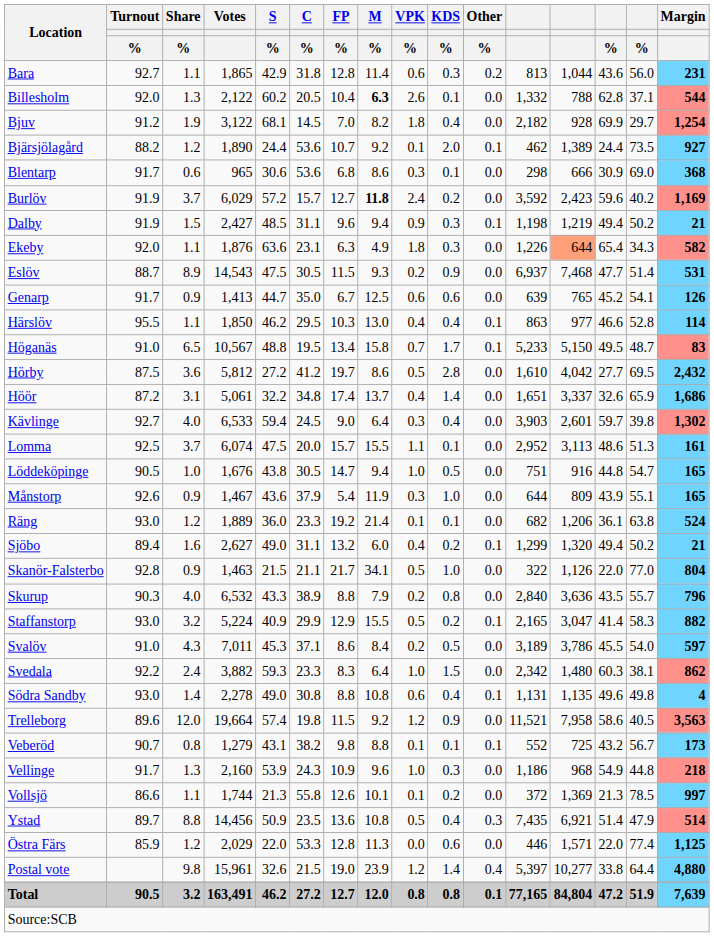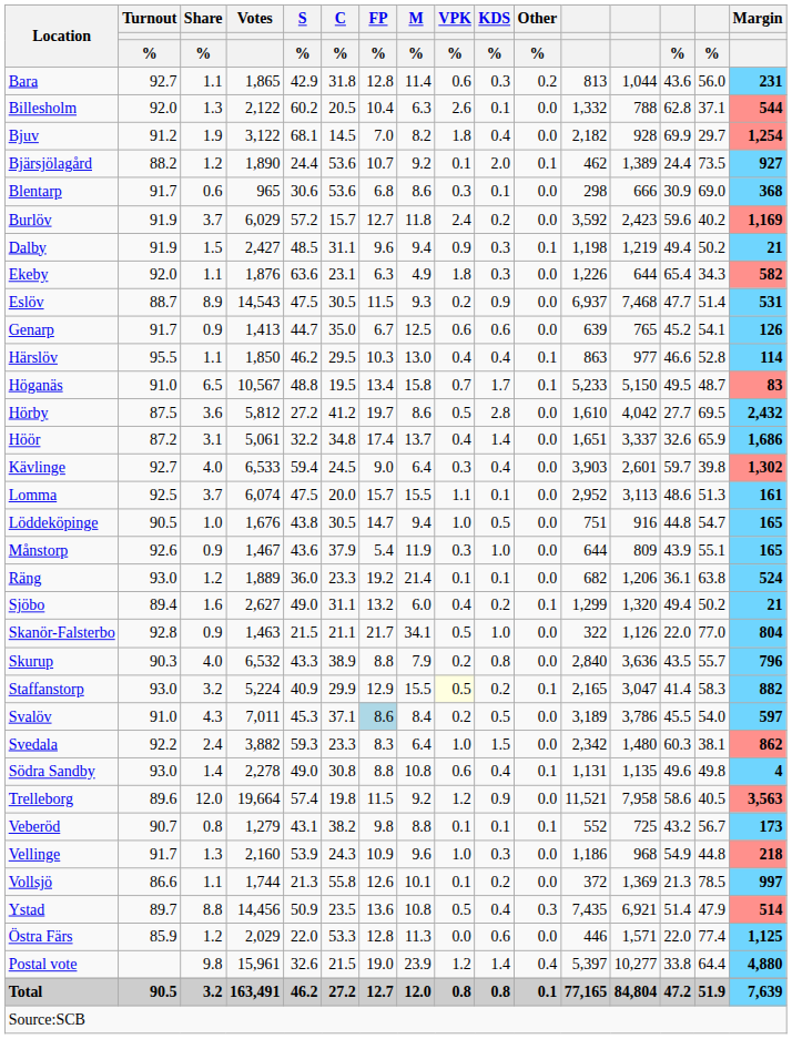Billesholm | M / %: bold -> normal
Burlöv | M / %: bold -> normal
Ekeby | column 13: lightsalmon background -> no background
Staffanstorp | VPK / %: no background -> lightyellow background
Svalöv | FP / %: no background -> lightblue background
